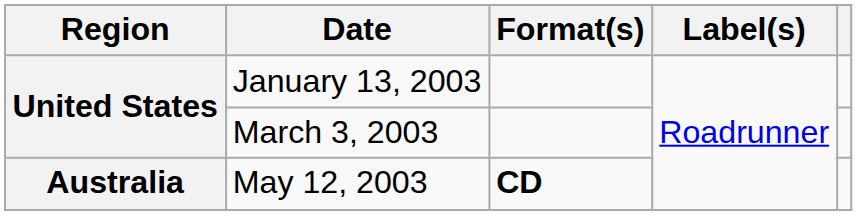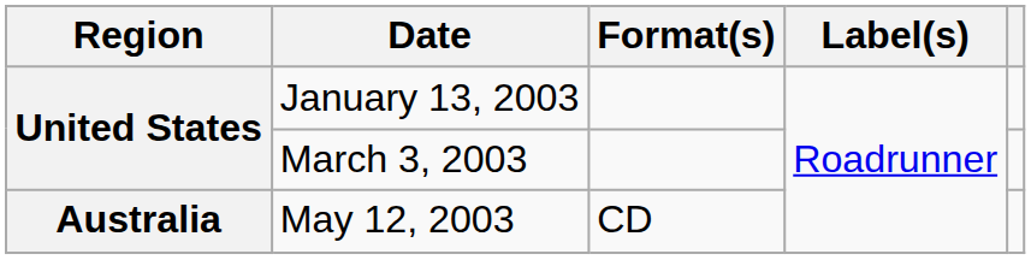May 12, 2003 | Format(s): bold -> normal
